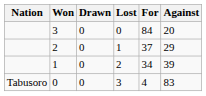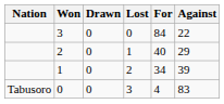row 2 | Against: 20 -> 22
row 3 | For: 37 -> 40
